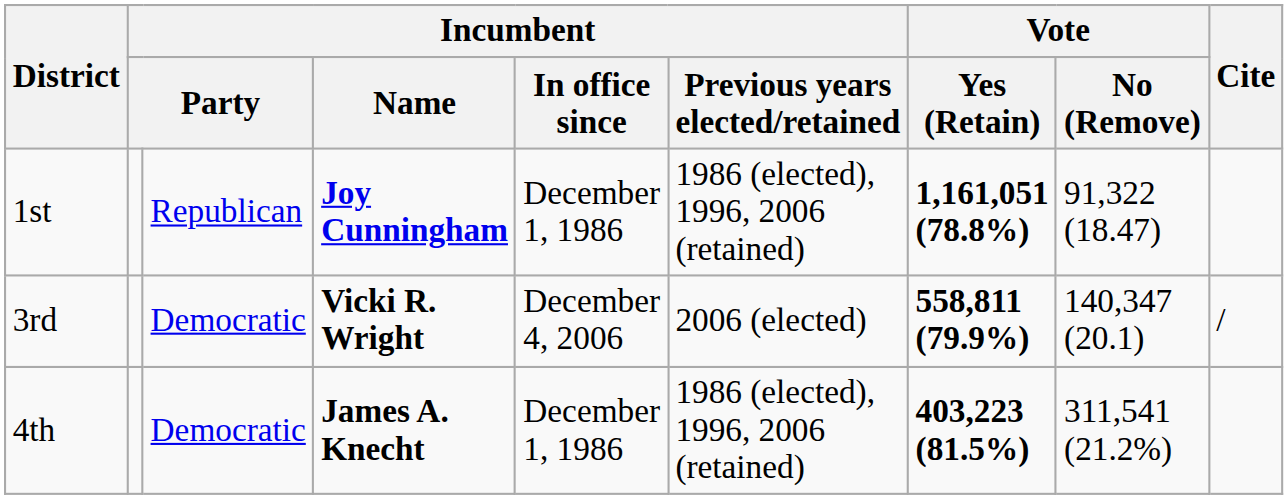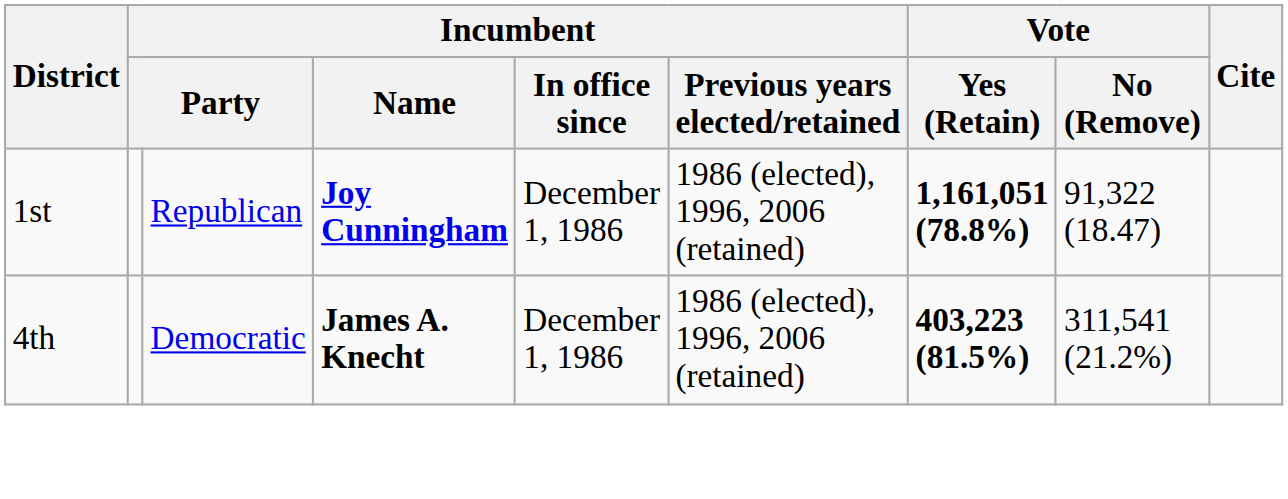- row: 3rd | Democratic | Vicki R. Wright | December 4, 2006 | 2006 (elected) | 558,811 (79.9%) | 140,347 (20.1) | /
